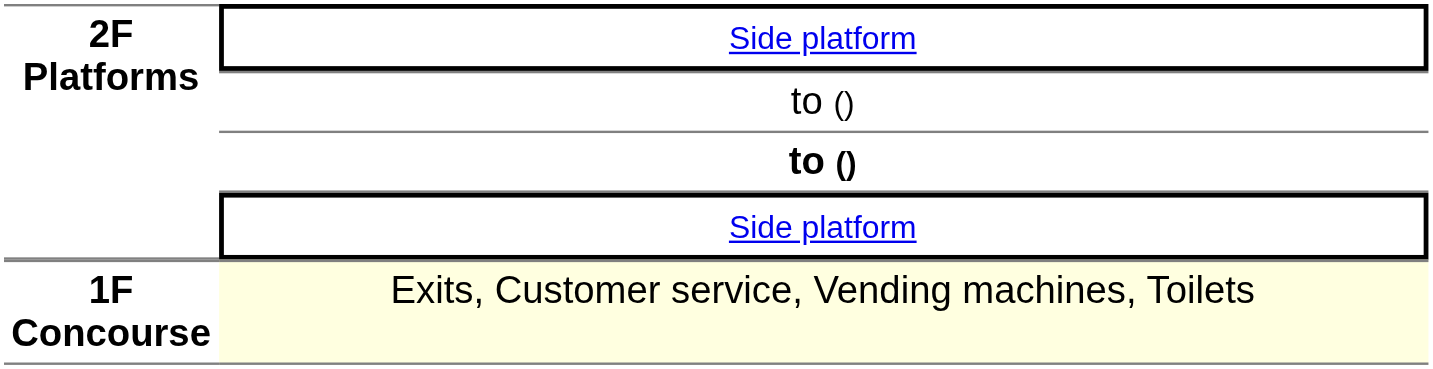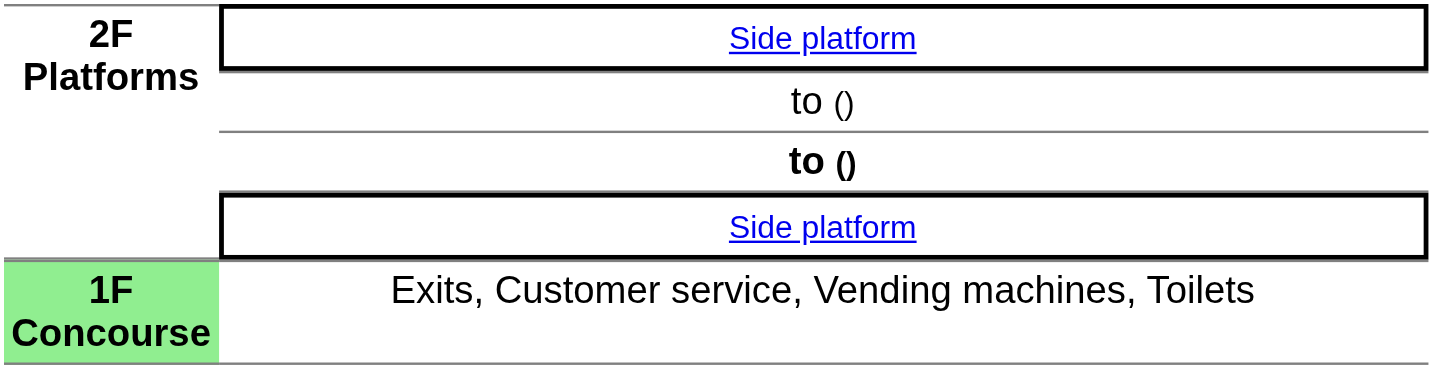row 5 | column 1: no background -> lightgreen background
row 5 | column 2: lightyellow background -> no background
